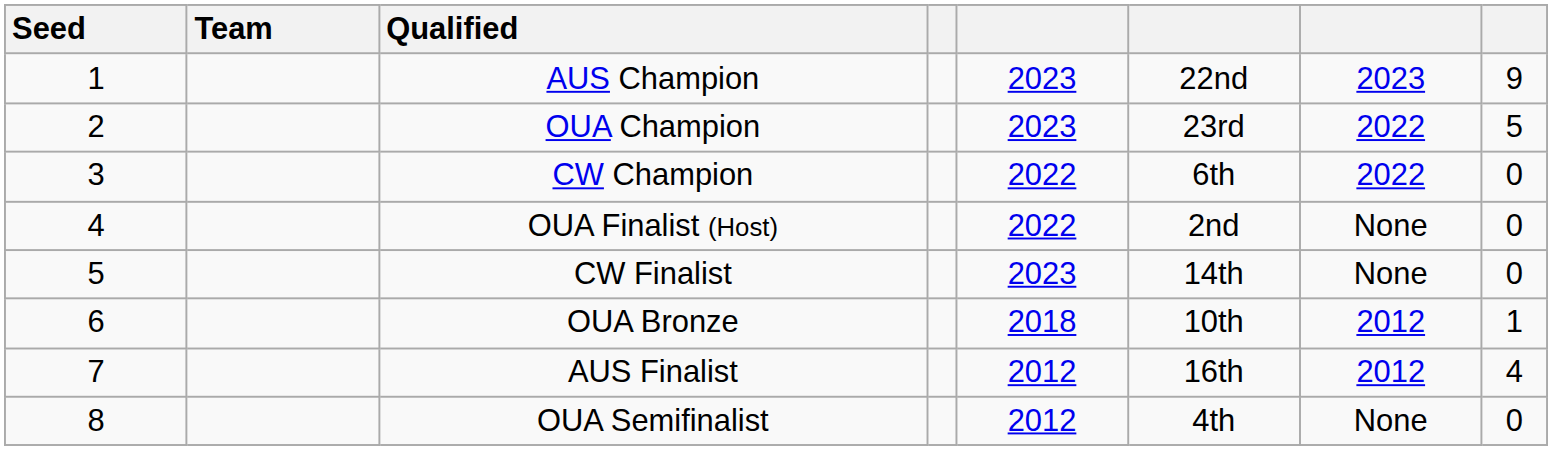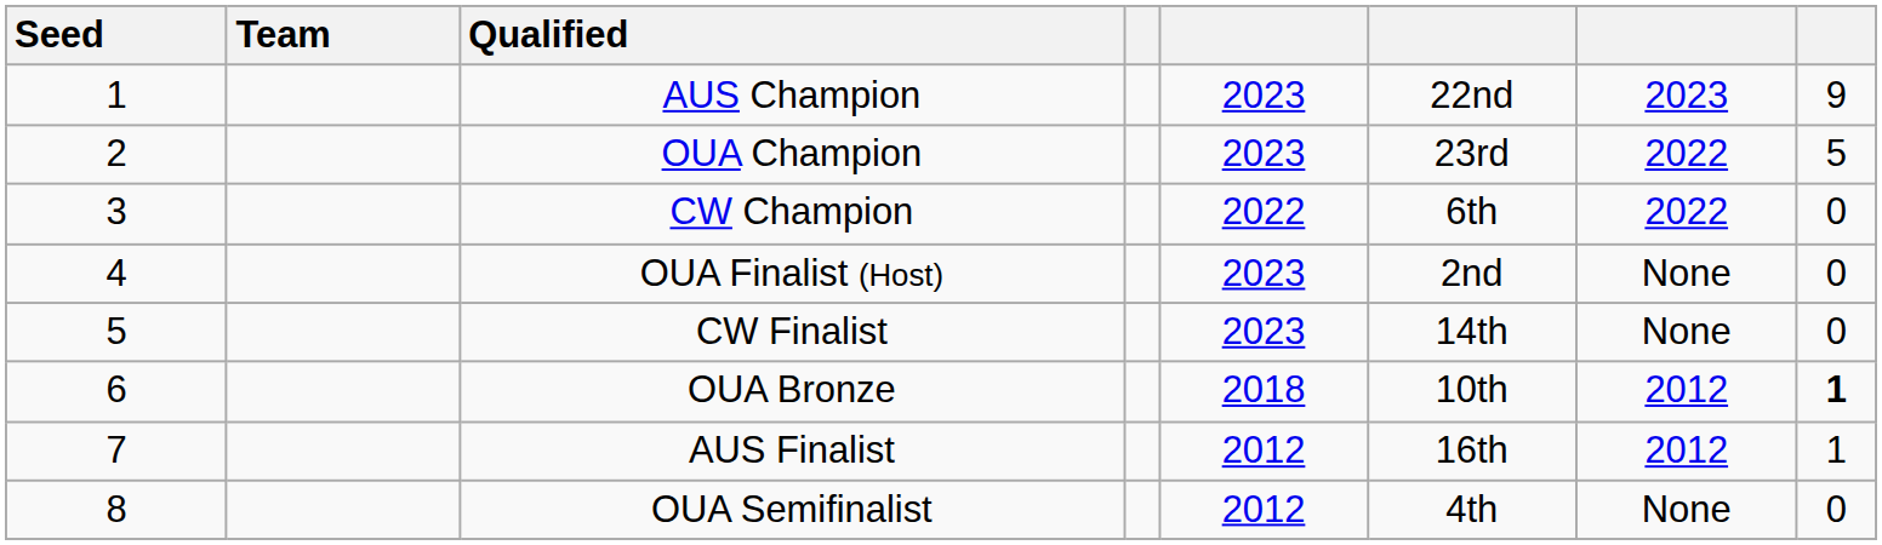OUA Finalist (Host) | column 5: 2022 -> 2023
OUA Bronze | column 8: normal -> bold
AUS Finalist | column 8: 4 -> 1
